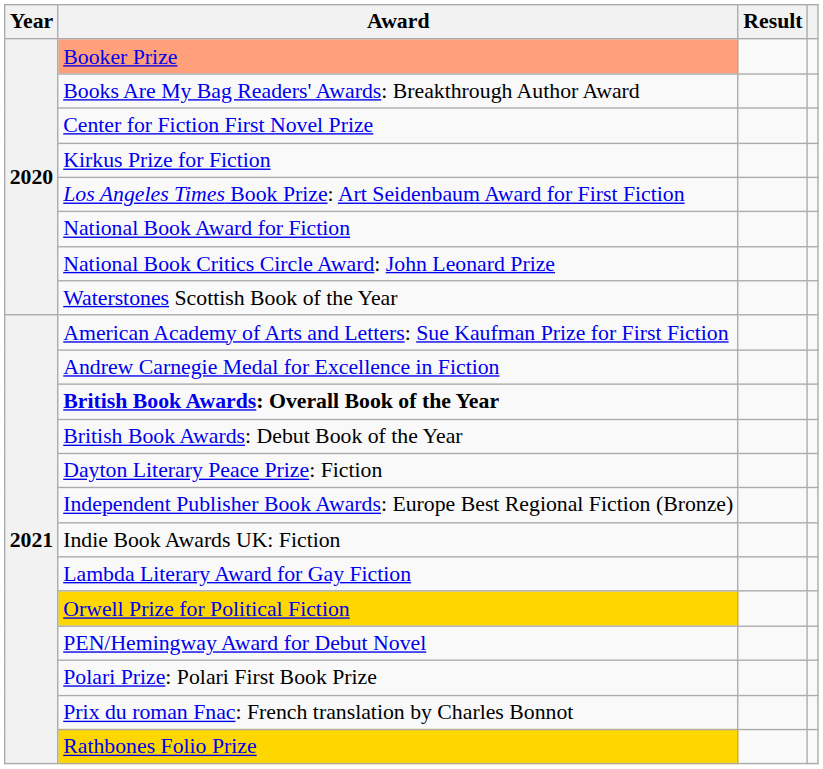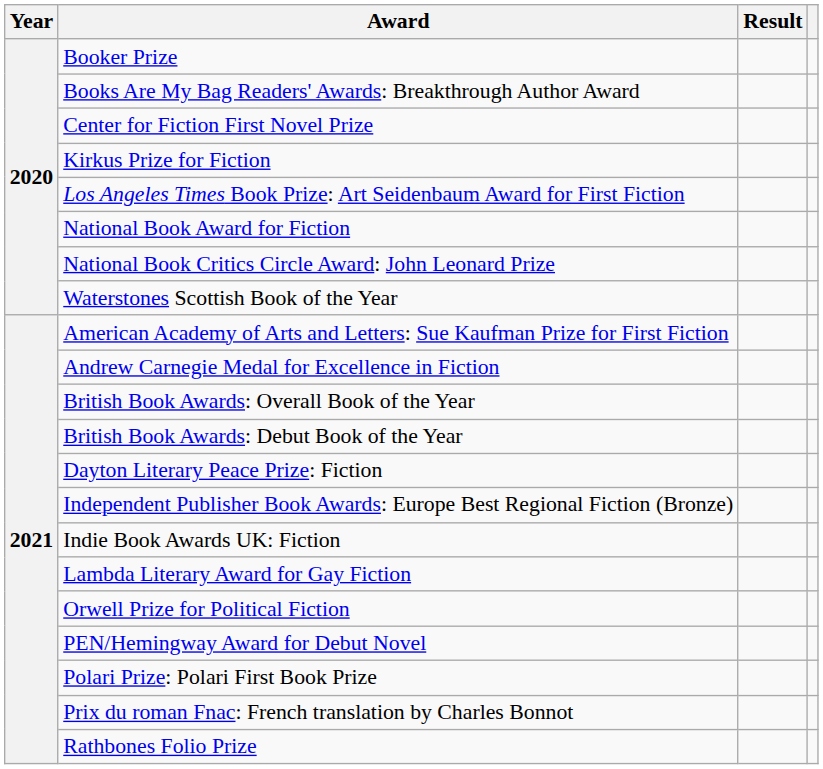Booker Prize | Award: lightsalmon background -> no background
British Book Awards: Overall Book of the Year | Award: bold -> normal
Orwell Prize for Political Fiction | Award: gold background -> no background
Rathbones Folio Prize | Award: gold background -> no background
